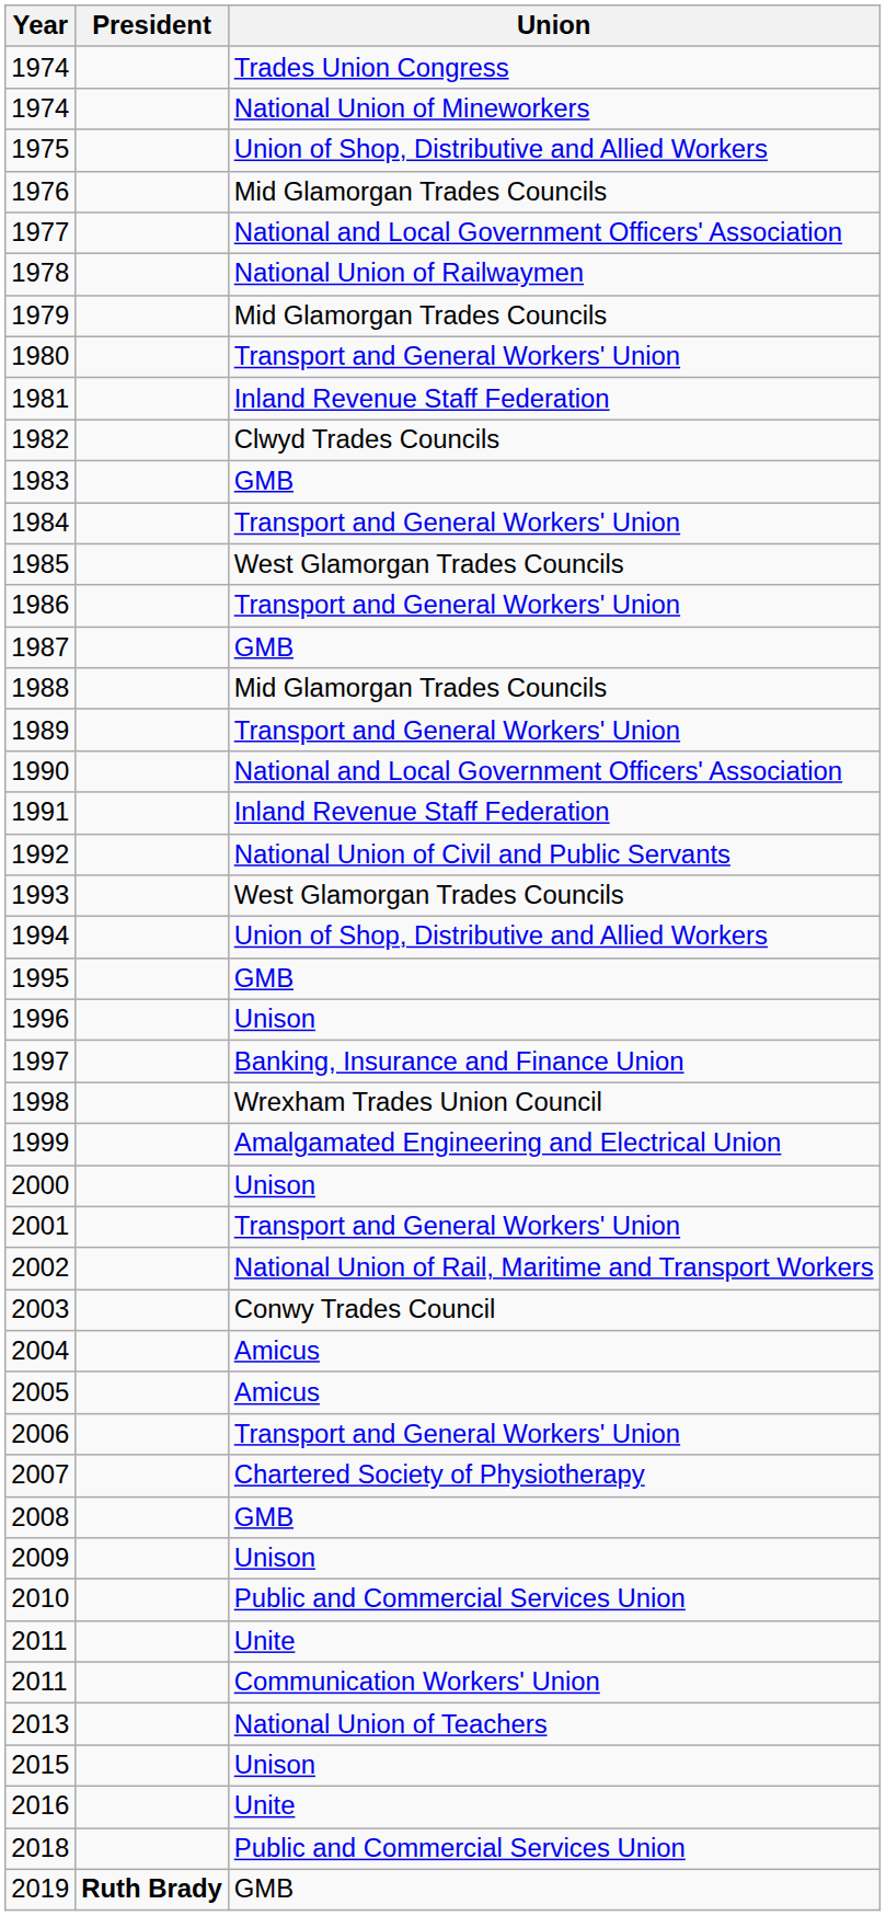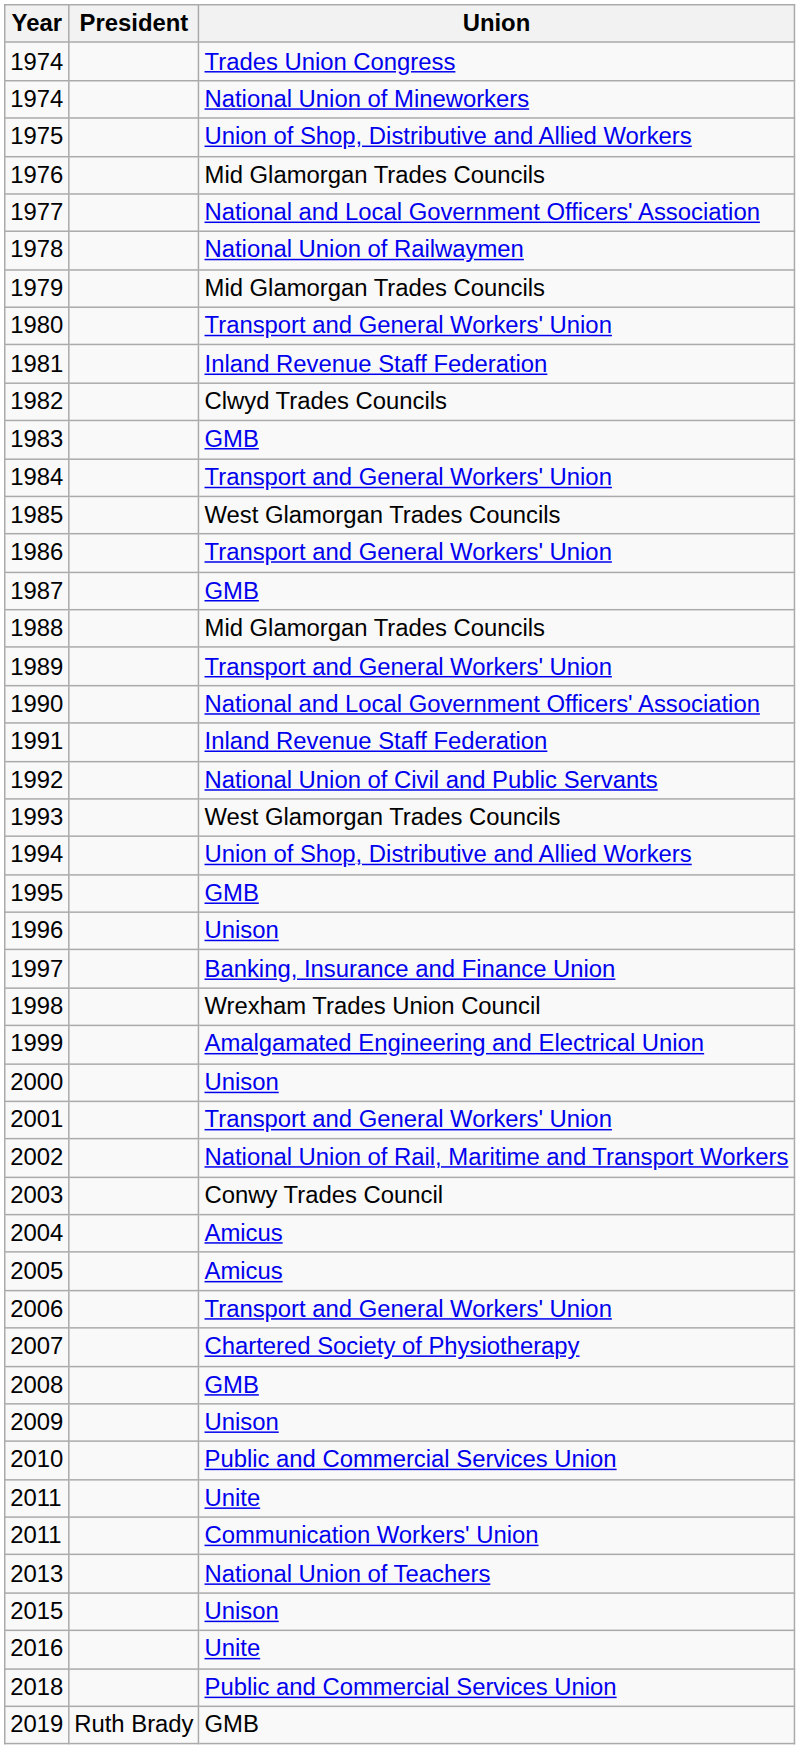2019 | President: bold -> normal
